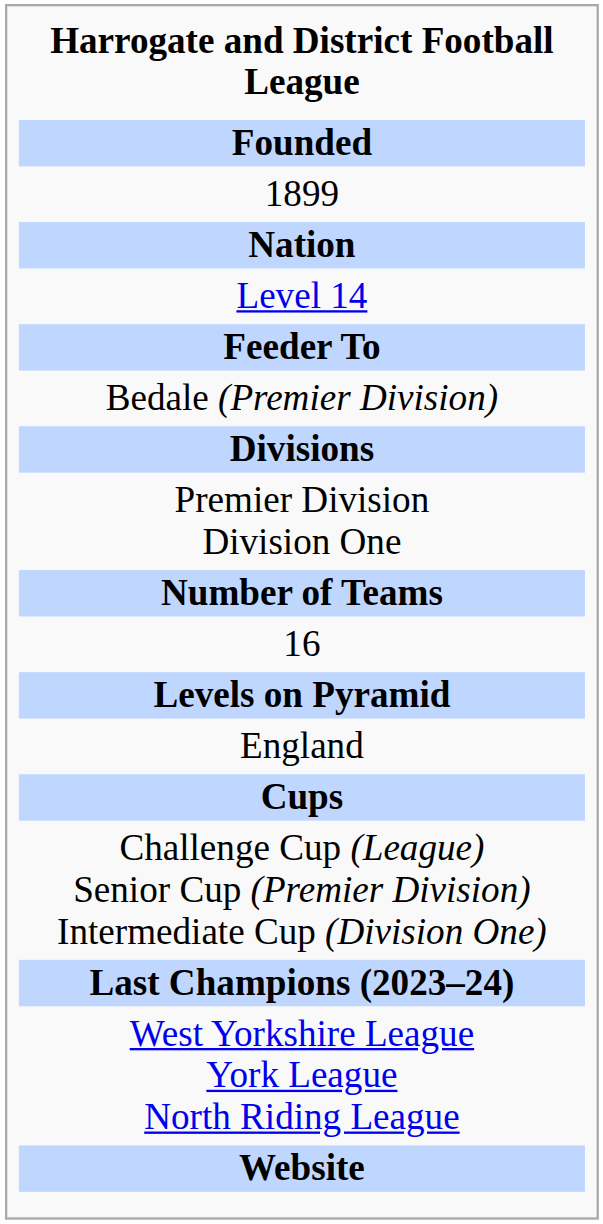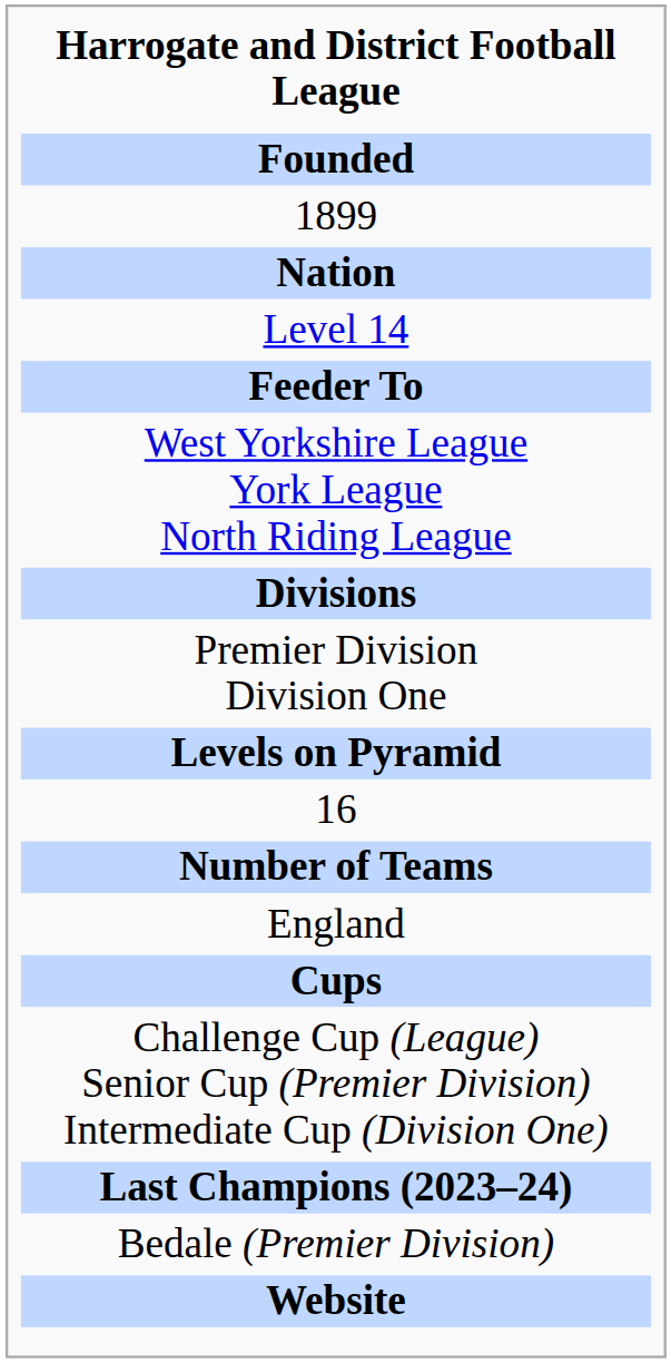row 7 | column 1: Bedale (Premier Division) -> West Yorkshire League York League North Riding League
row 10 | column 1: Number of Teams -> Levels on Pyramid
row 12 | column 1: Levels on Pyramid -> Number of Teams
row 17 | column 1: West Yorkshire League York League North Riding League -> Bedale (Premier Division)
